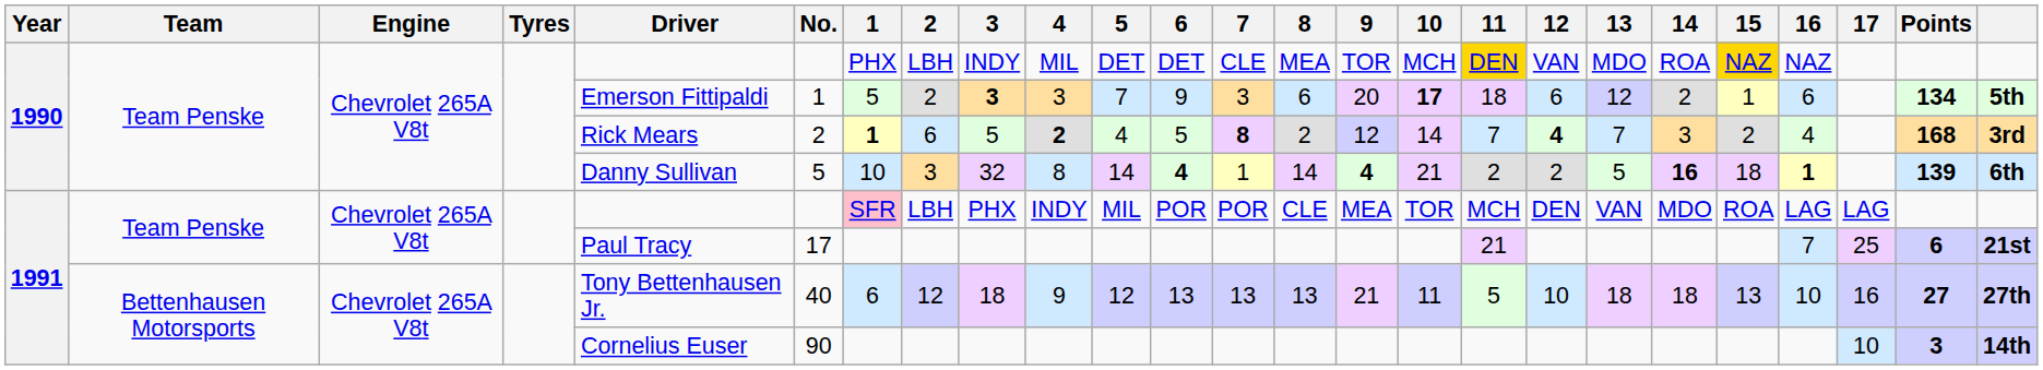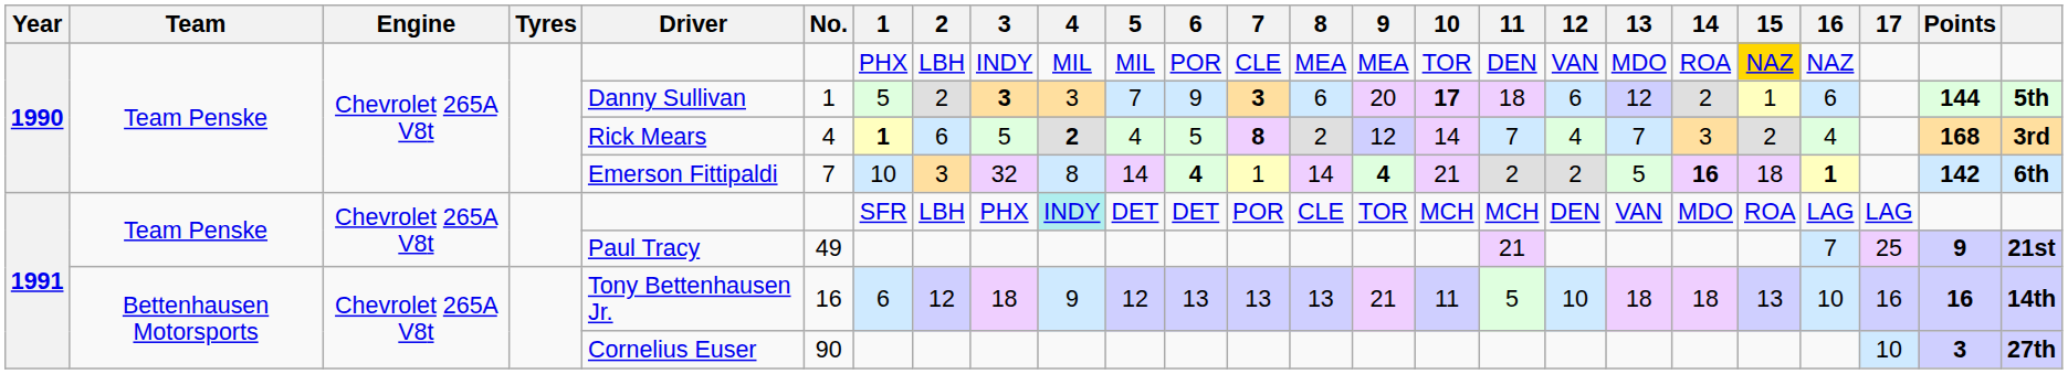row 2 | 5: DET -> MIL
row 2 | 6: DET -> POR
row 2 | 9: TOR -> MEA
row 2 | 10: MCH -> TOR
row 2 | 11: gold background -> no background
row 3 | Driver: Emerson Fittipaldi -> Danny Sullivan
row 3 | 7: normal -> bold
row 3 | Points: 134 -> 144
row 4 | No.: 2 -> 4
row 4 | 12: bold -> normal
row 5 | Driver: Danny Sullivan -> Emerson Fittipaldi
row 5 | No.: 5 -> 7
row 5 | Points: 139 -> 142
row 6 | 1: pink background -> no background
row 6 | 4: no background -> paleturquoise background
row 6 | 5: MIL -> DET
row 6 | 6: POR -> DET
row 6 | 9: MEA -> TOR
row 6 | 10: TOR -> MCH
row 7 | No.: 17 -> 49
row 7 | Points: 6 -> 9
row 8 | No.: 40 -> 16
row 8 | Points: 27 -> 16
row 8 | column 25: 27th -> 14th
row 9 | column 25: 14th -> 27th
